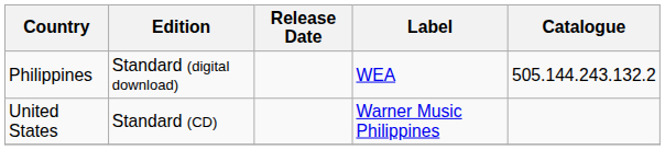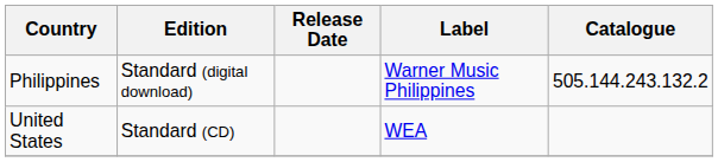Philippines | Label: WEA -> Warner Music Philippines
United States | Label: Warner Music Philippines -> WEA
